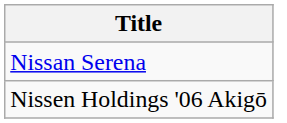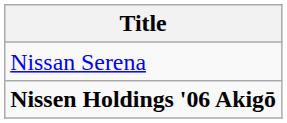row 3 | column 1: normal -> bold
